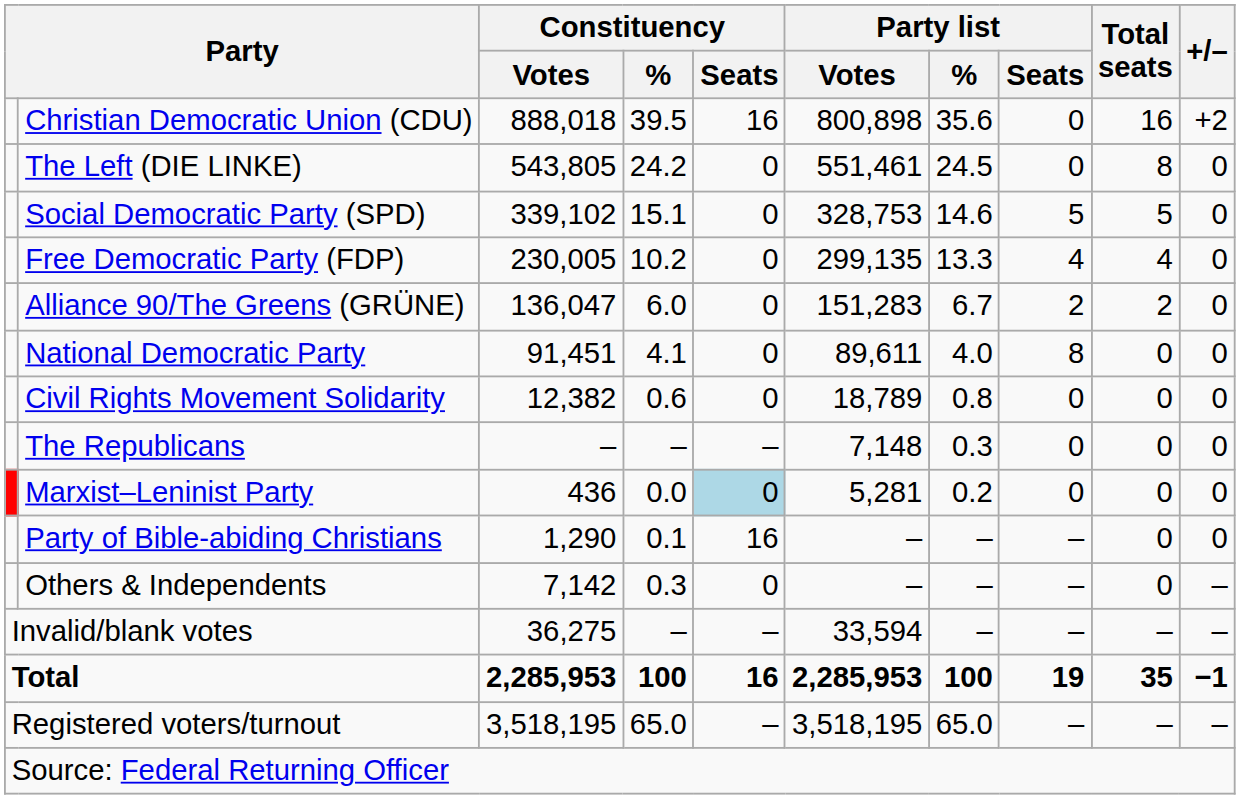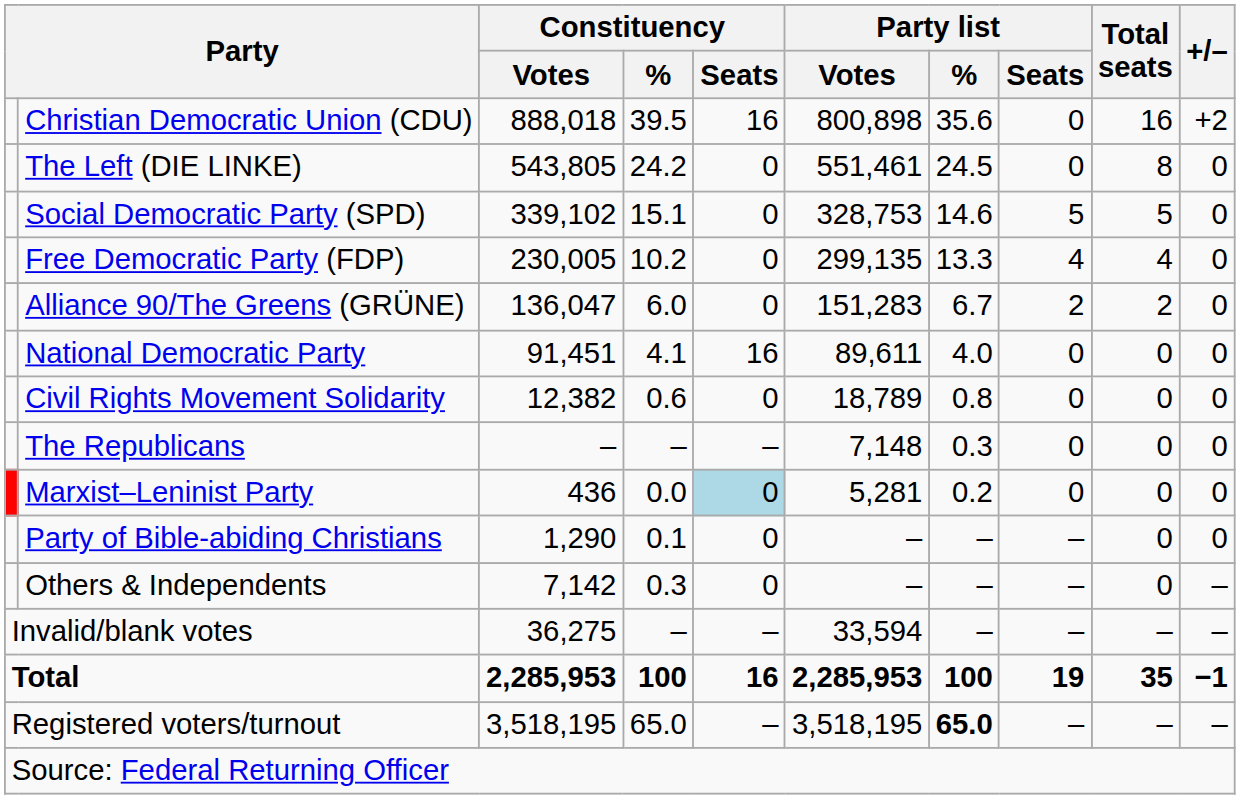National Democratic Party | Constituency / Seats: 0 -> 16
National Democratic Party | Party list / Seats: 8 -> 0
Party of Bible-abiding Christians | Constituency / Seats: 16 -> 0
Registered voters/turnout | Party list / %: normal -> bold
